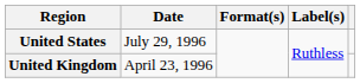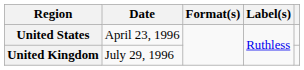United States | Date: July 29, 1996 -> April 23, 1996
United Kingdom | Date: April 23, 1996 -> July 29, 1996
